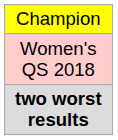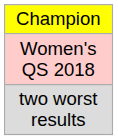row 3 | column 1: bold -> normal
